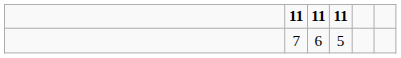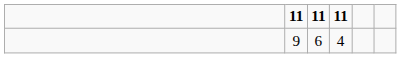row 2 | column 2: 7 -> 9
row 2 | column 4: 5 -> 4
